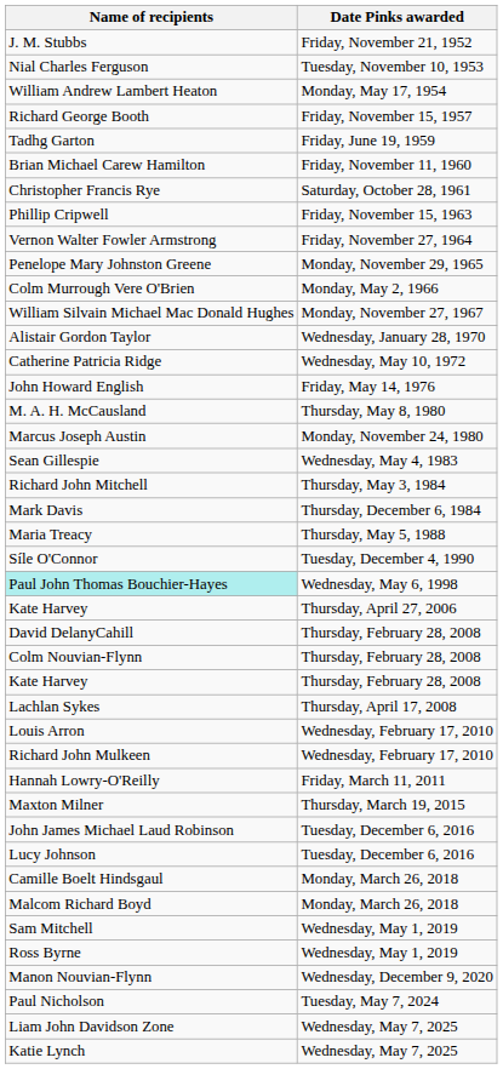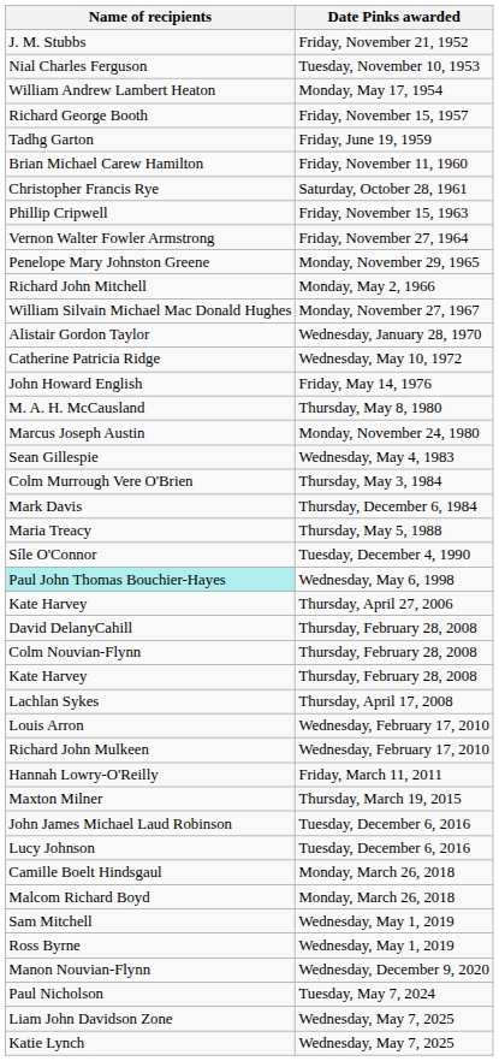row 12 | Name of recipients: Colm Murrough Vere O'Brien -> Richard John Mitchell
row 20 | Name of recipients: Richard John Mitchell -> Colm Murrough Vere O'Brien
